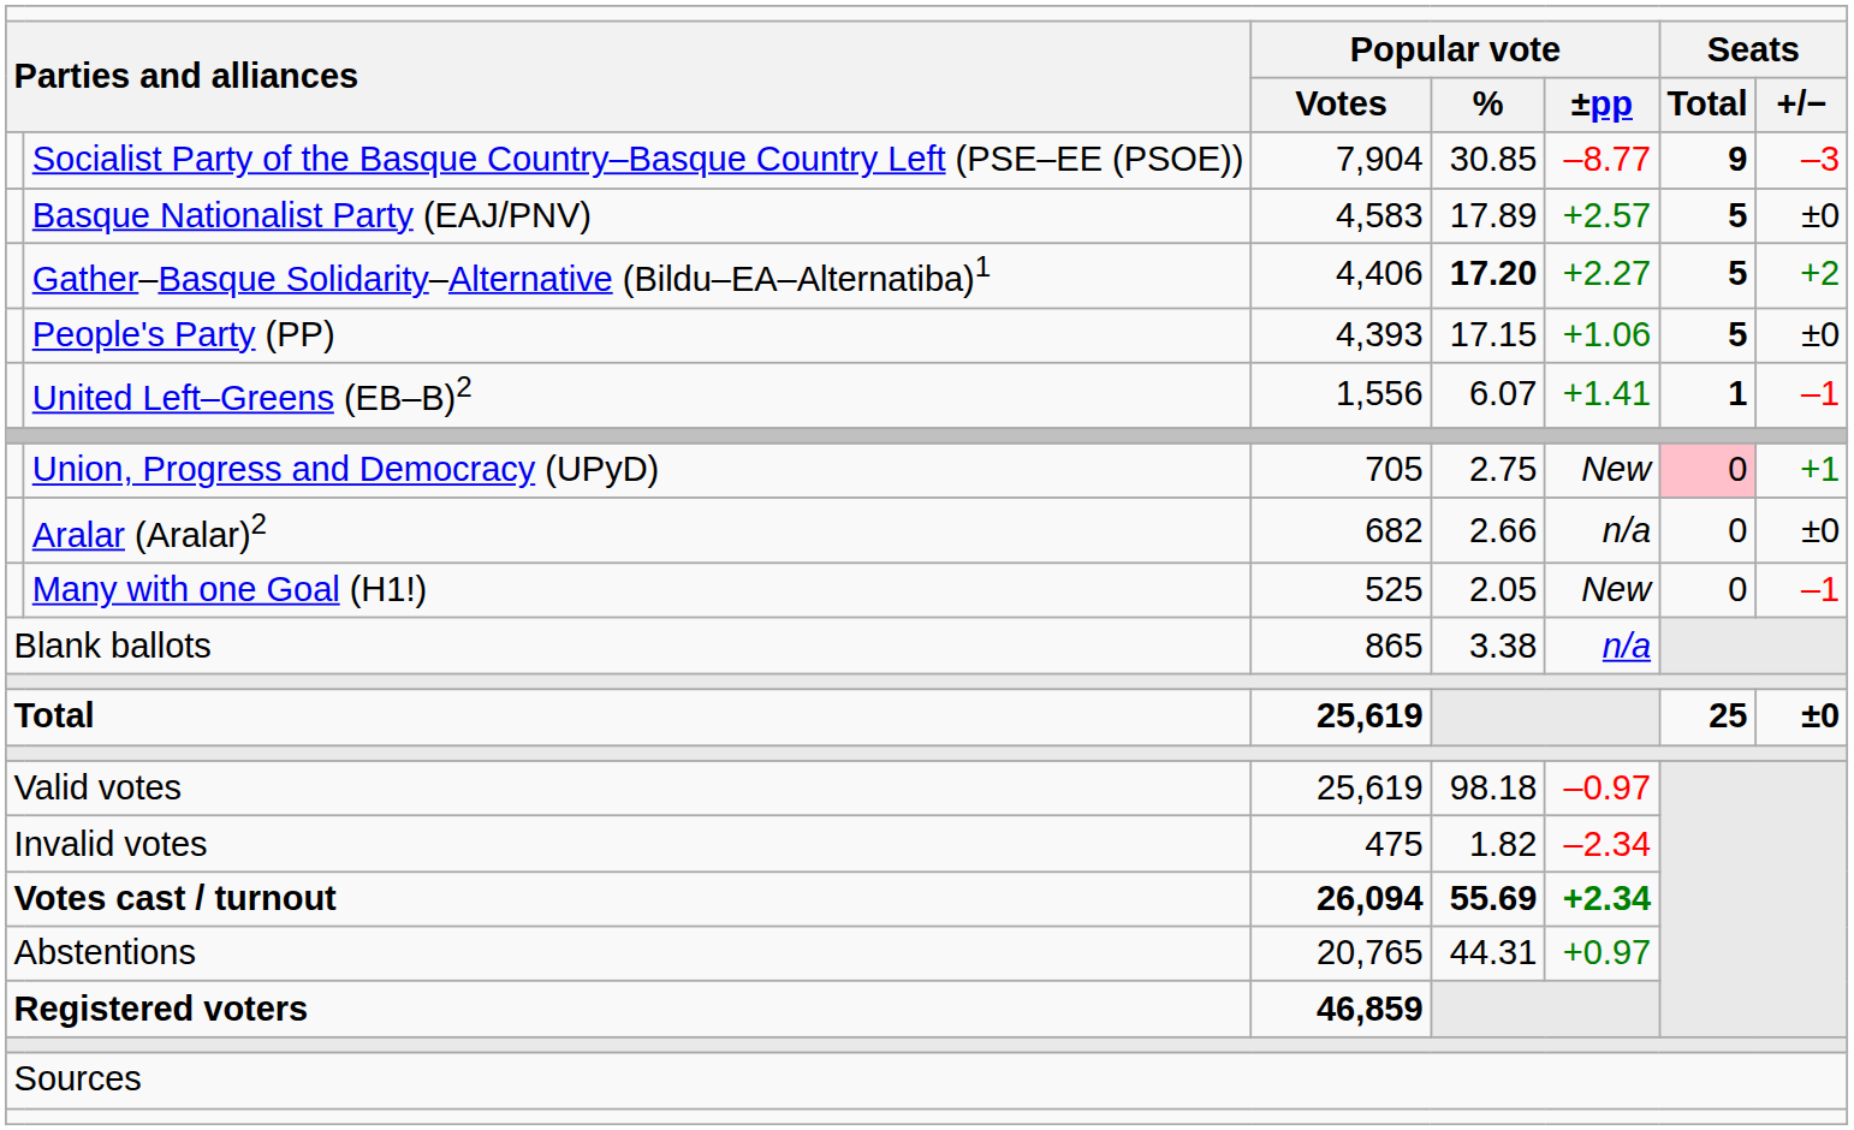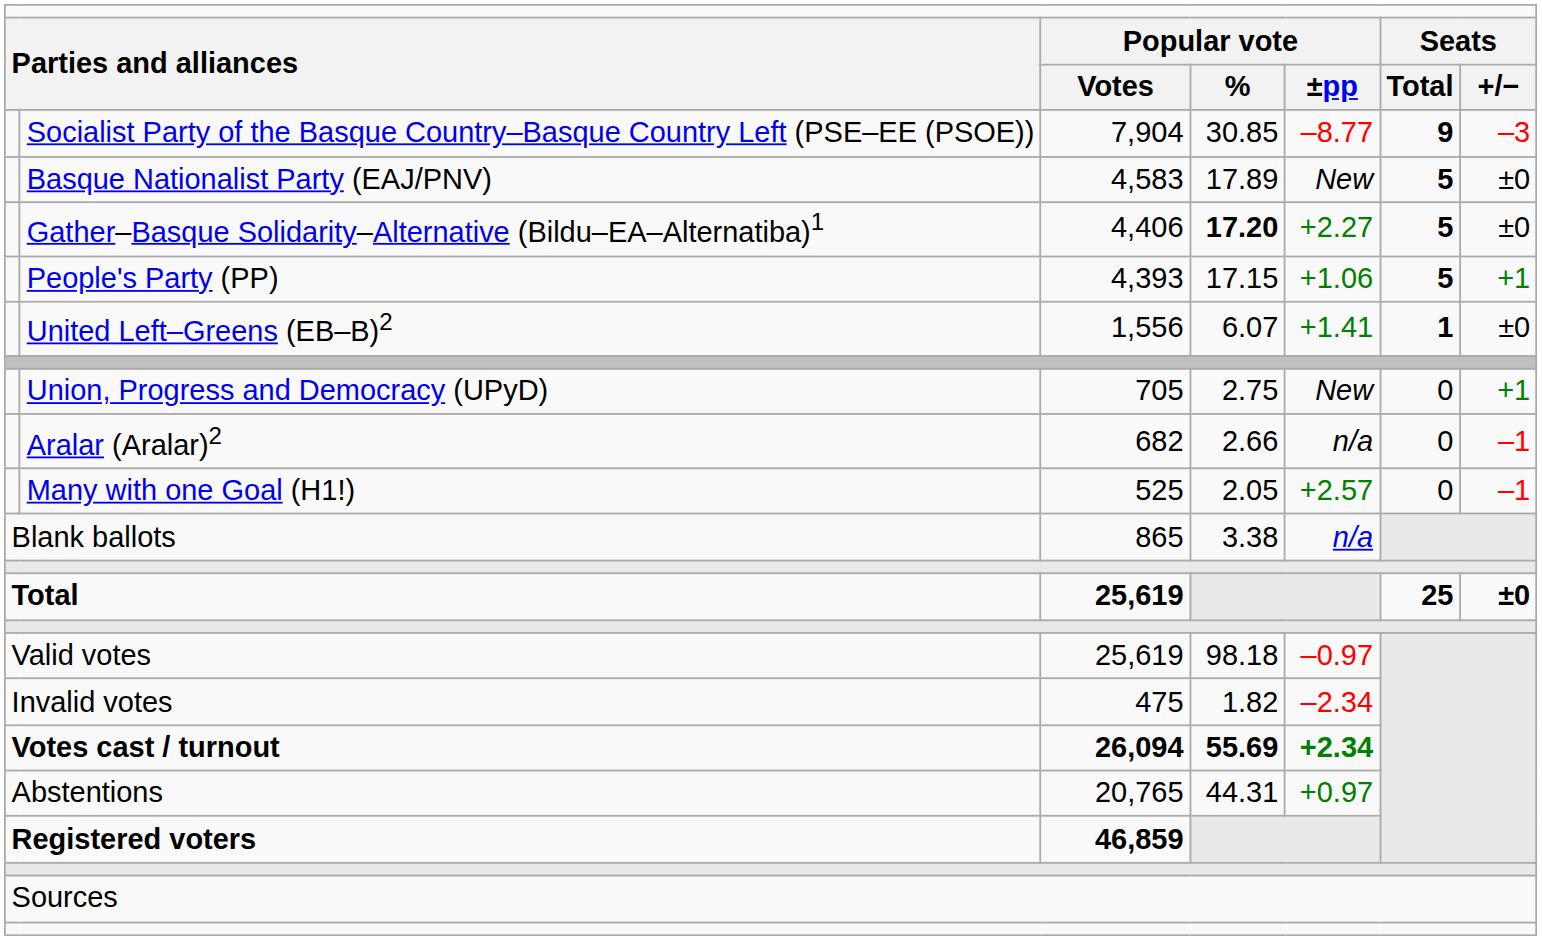Basque Nationalist Party (EAJ/PNV) | column 5: +2.57 -> New
Gather–Basque Solidarity–Alternative (Bildu–EA–Alternatiba)1 | column 7: +2 -> ±0
People's Party (PP) | column 7: ±0 -> +1
United Left–Greens (EB–B)2 | column 7: –1 -> ±0
Union, Progress and Democracy (UPyD) | column 6: pink background -> no background
Aralar (Aralar)2 | column 7: ±0 -> –1
Many with one Goal (H1!) | column 5: New -> +2.57
